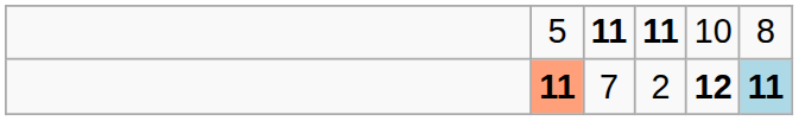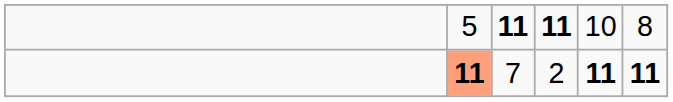row 2 | column 5: 12 -> 11
row 2 | column 6: lightblue background -> no background
